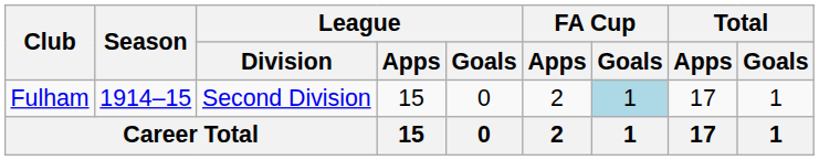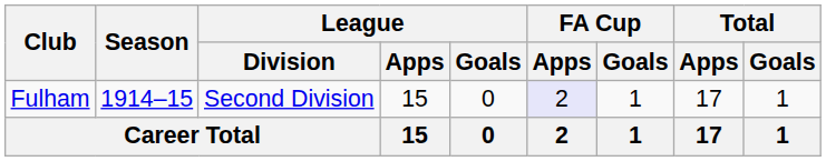Fulham | FA Cup / Apps: no background -> lavender background
Fulham | FA Cup / Goals: lightblue background -> no background
